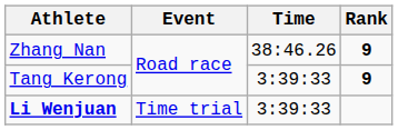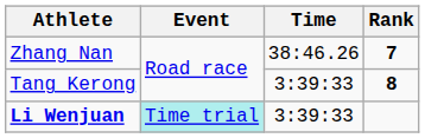Zhang Nan | Rank: 9 -> 7
Tang Kerong | Rank: 9 -> 8
Li Wenjuan | Event: no background -> paleturquoise background
